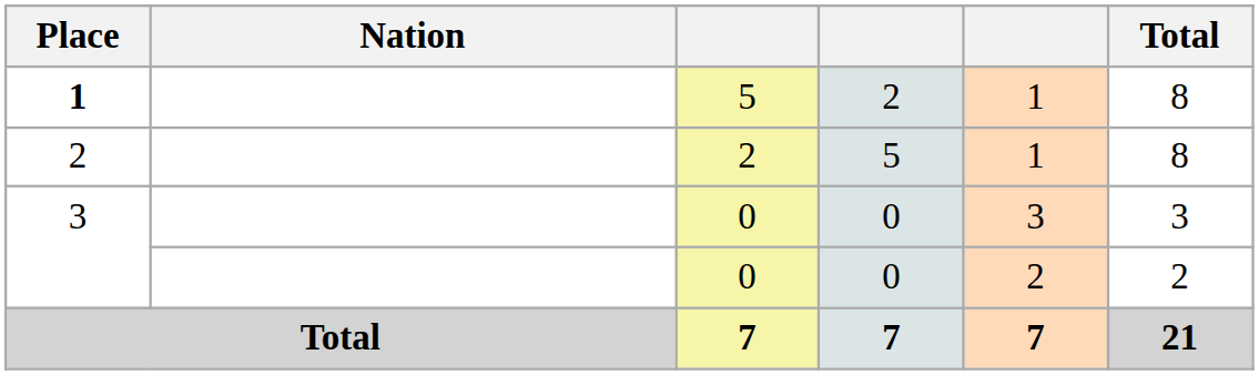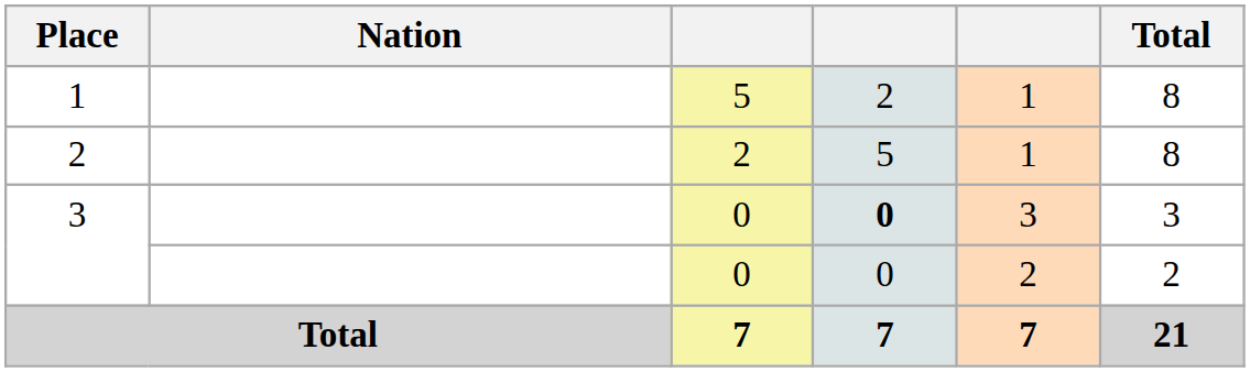row 2 | Place: bold -> normal
row 4 | column 4: normal -> bold
